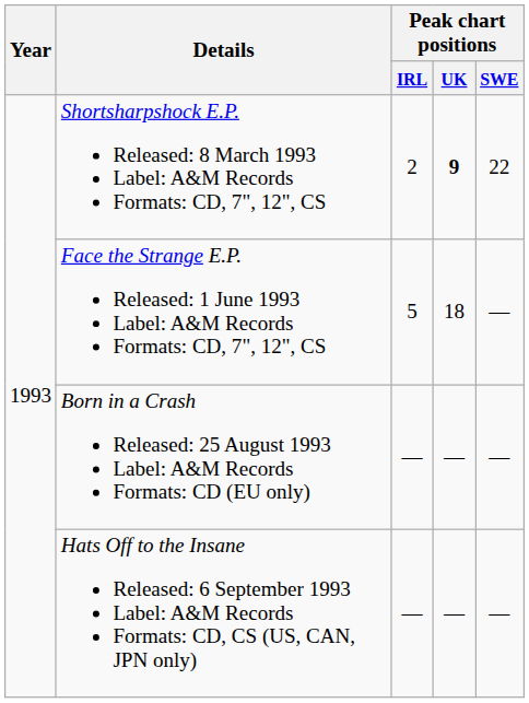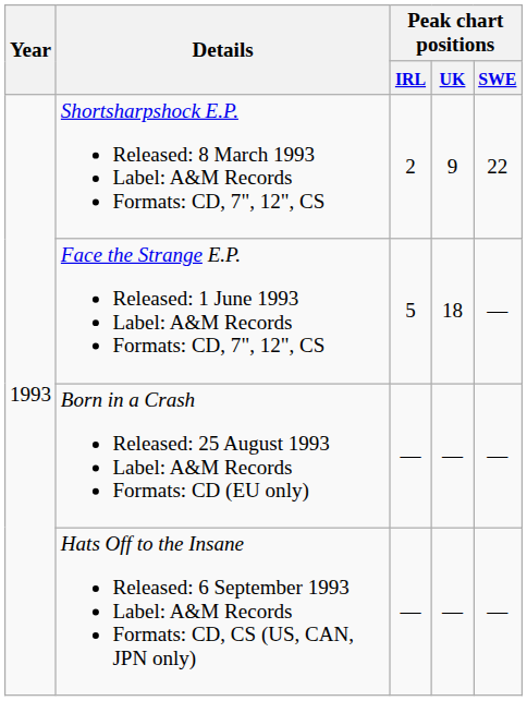row 3 | Peak chart positions / UK: bold -> normal
